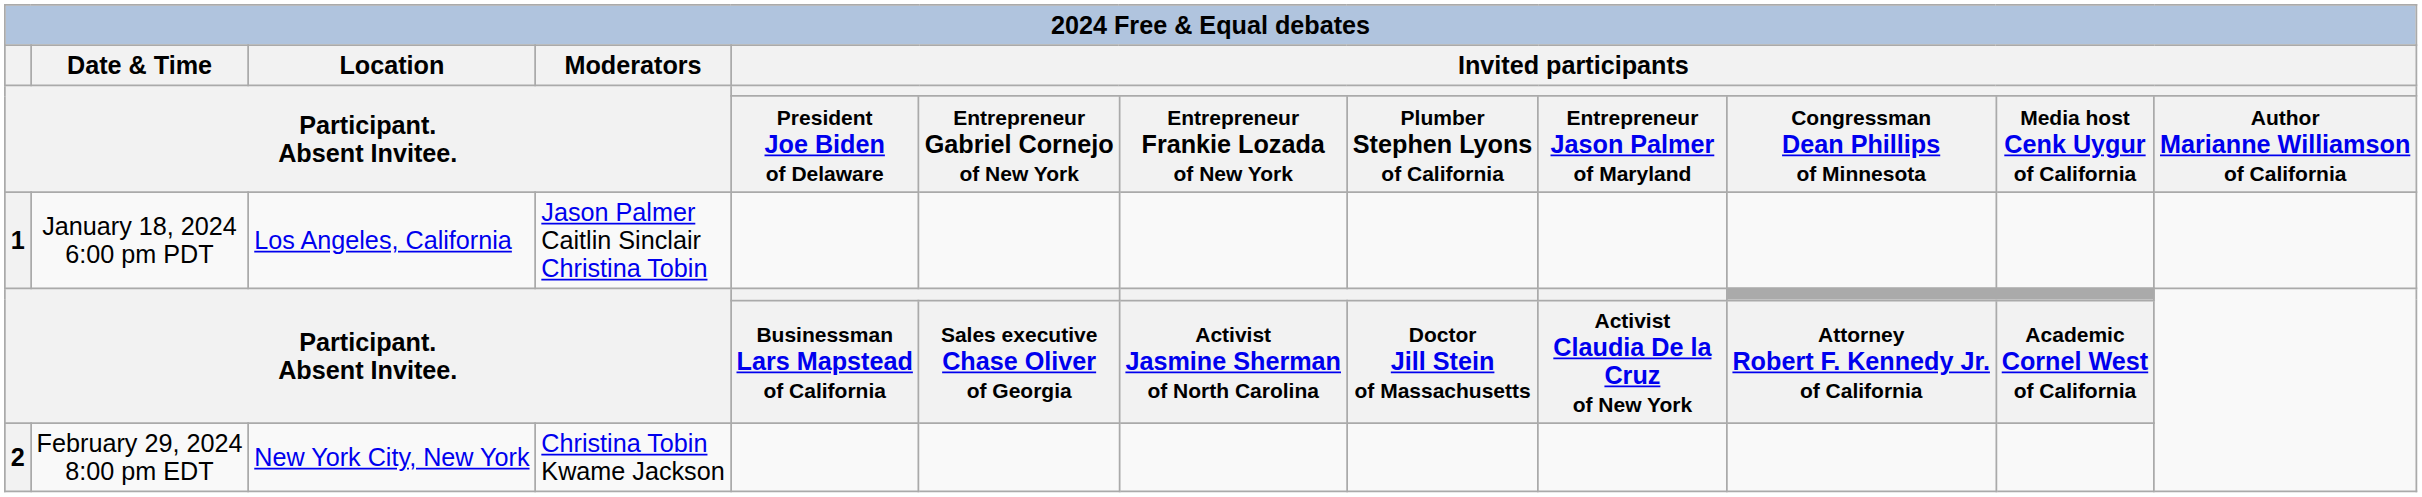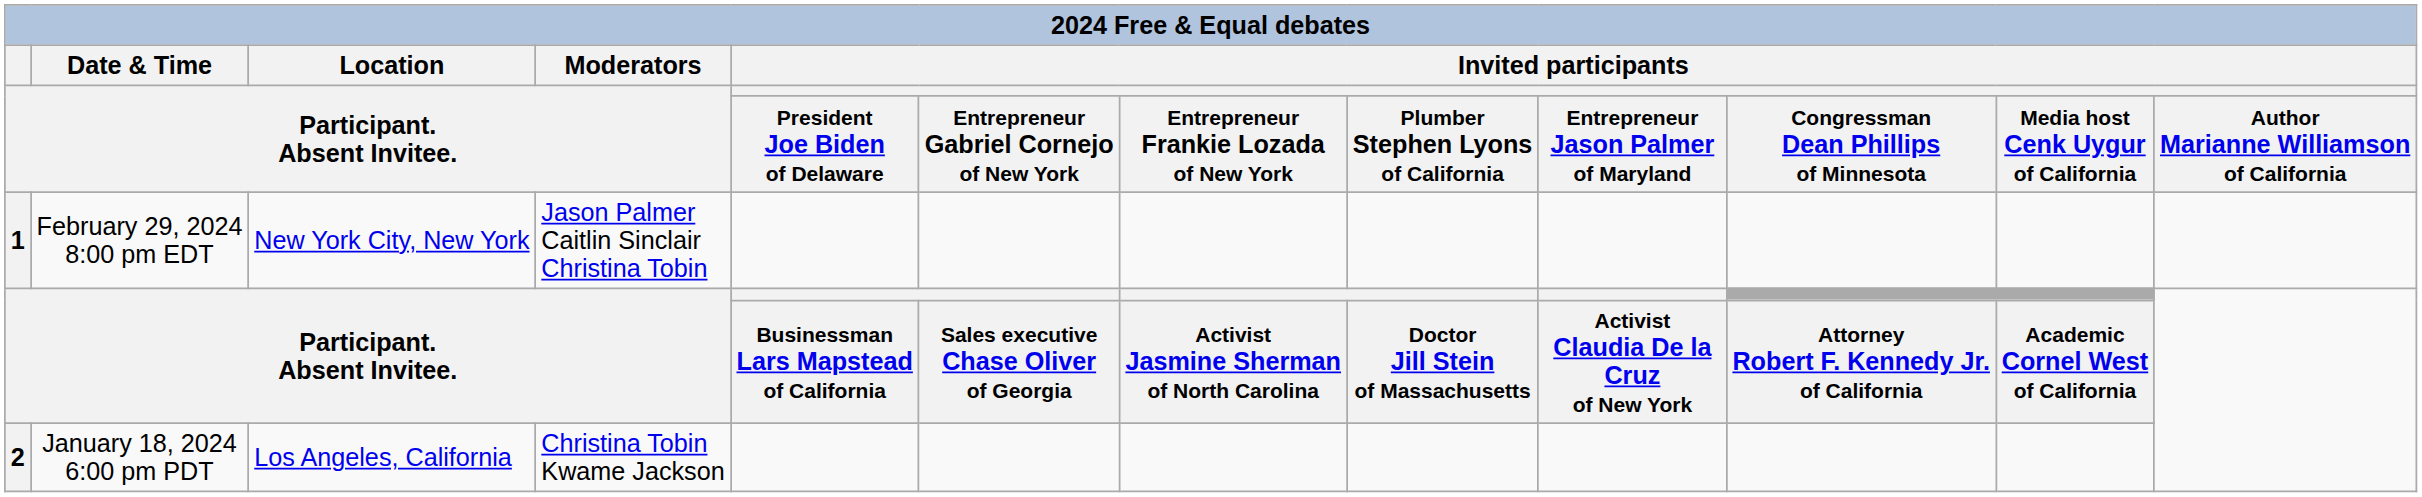1 | Date & Time / Participant. Absent Invitee.: January 18, 2024 6:00 pm PDT -> February 29, 2024 8:00 pm EDT
1 | Location / Participant. Absent Invitee.: Los Angeles, California -> New York City, New York
2 | Date & Time / Participant. Absent Invitee.: February 29, 2024 8:00 pm EDT -> January 18, 2024 6:00 pm PDT
2 | Location / Participant. Absent Invitee.: New York City, New York -> Los Angeles, California
